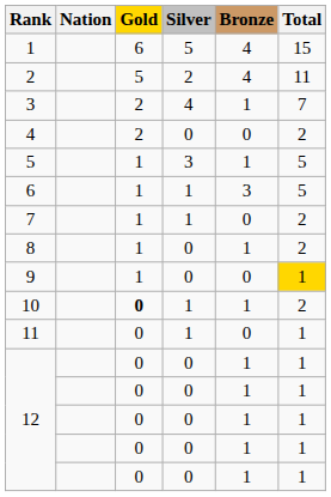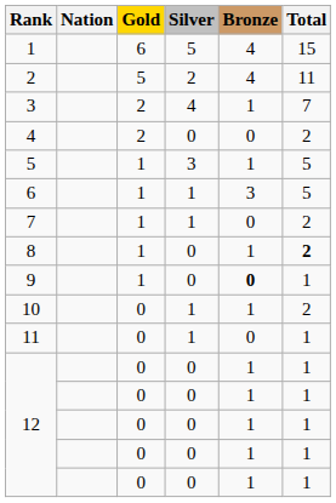8 | Total: normal -> bold
9 | Bronze: normal -> bold
9 | Total: gold background -> no background
10 | Gold: bold -> normal
